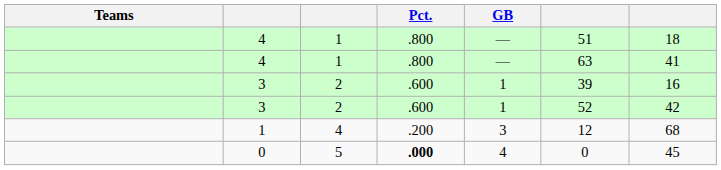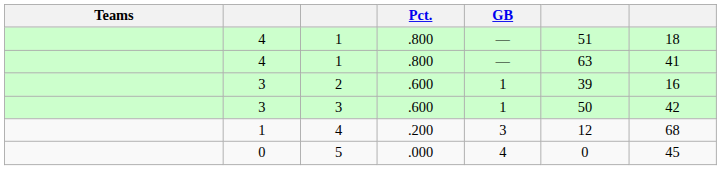row 5 | column 3: 2 -> 3
row 5 | column 6: 52 -> 50
row 7 | Pct.: bold -> normal
